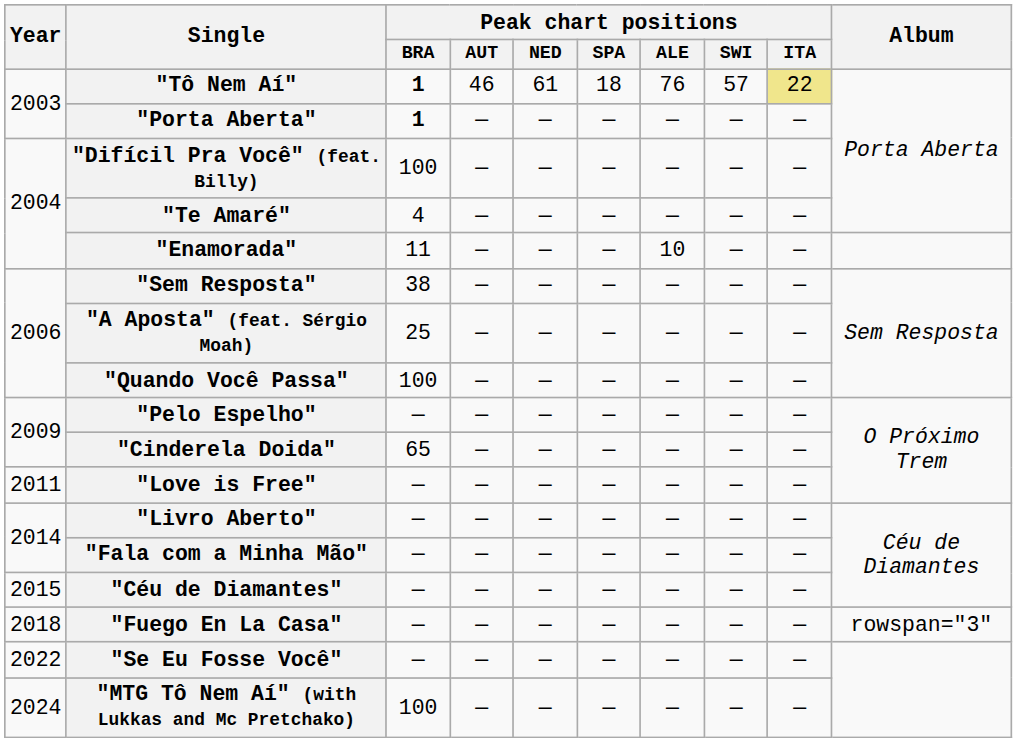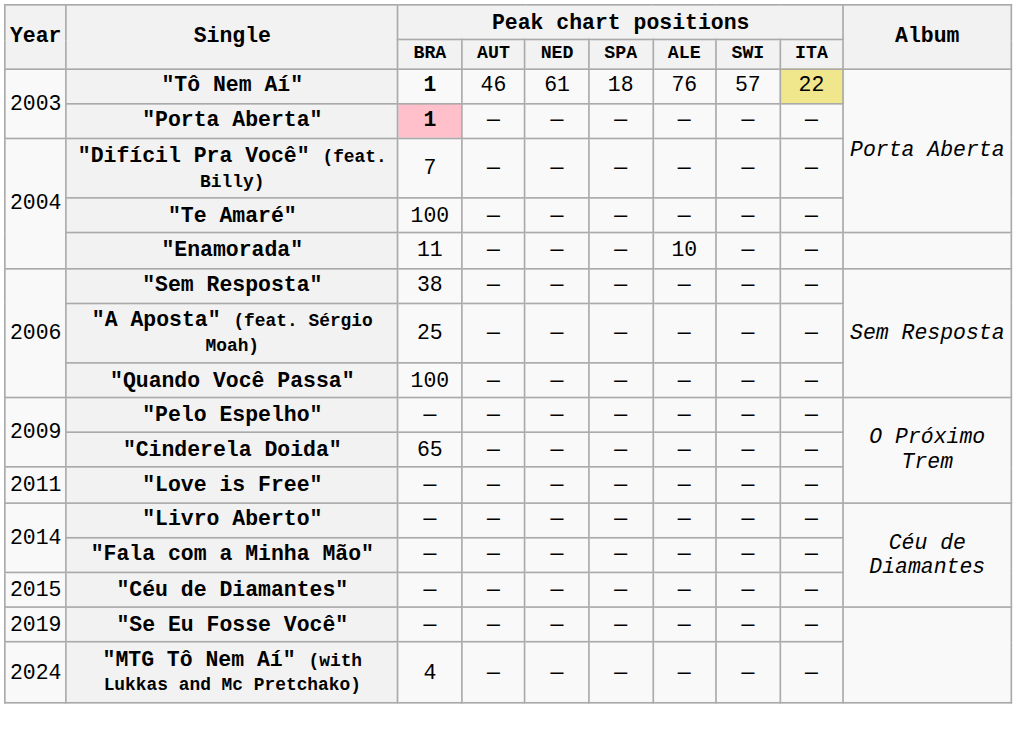"Porta Aberta" | Peak chart positions / BRA: no background -> pink background
"Difícil Pra Você" (feat. Billy) | Peak chart positions / BRA: 100 -> 7
"Te Amaré" | Peak chart positions / BRA: 4 -> 100
- row: 2018 | "Fuego En La Casa" | — | — | — | — | — | — | — | rowspan="3"
"Se Eu Fosse Você" | Year: 2022 -> 2019
"MTG Tô Nem Aí" (with Lukkas and Mc Pretchako) | Peak chart positions / BRA: 100 -> 4
